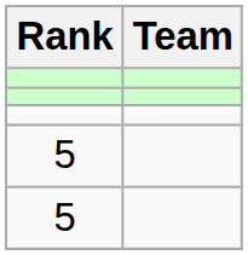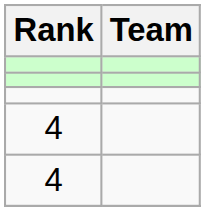row 5 | Rank: 5 -> 4
row 6 | Rank: 5 -> 4
